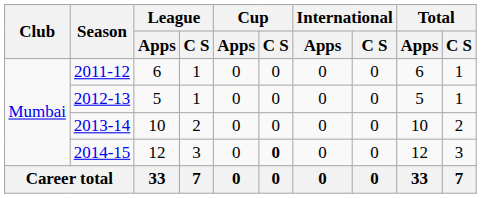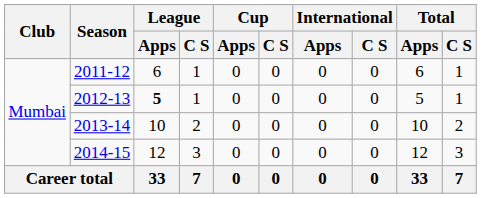2012-13 | League / Apps: normal -> bold
2014-15 | Cup / C S: bold -> normal
